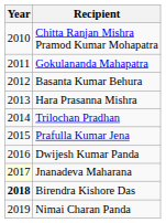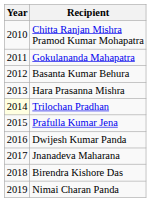Trilochan Pradhan | Year: no background -> lightyellow background
Jnanadeva Maharana | Year: lightyellow background -> no background
Birendra Kishore Das | Year: bold -> normal
